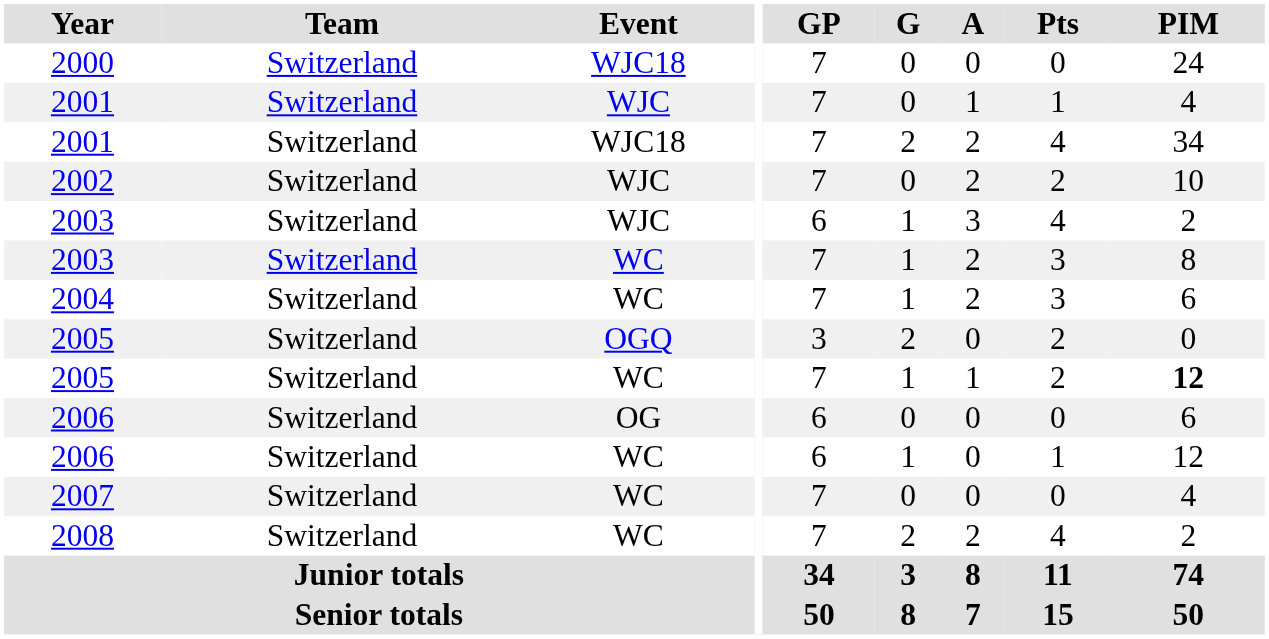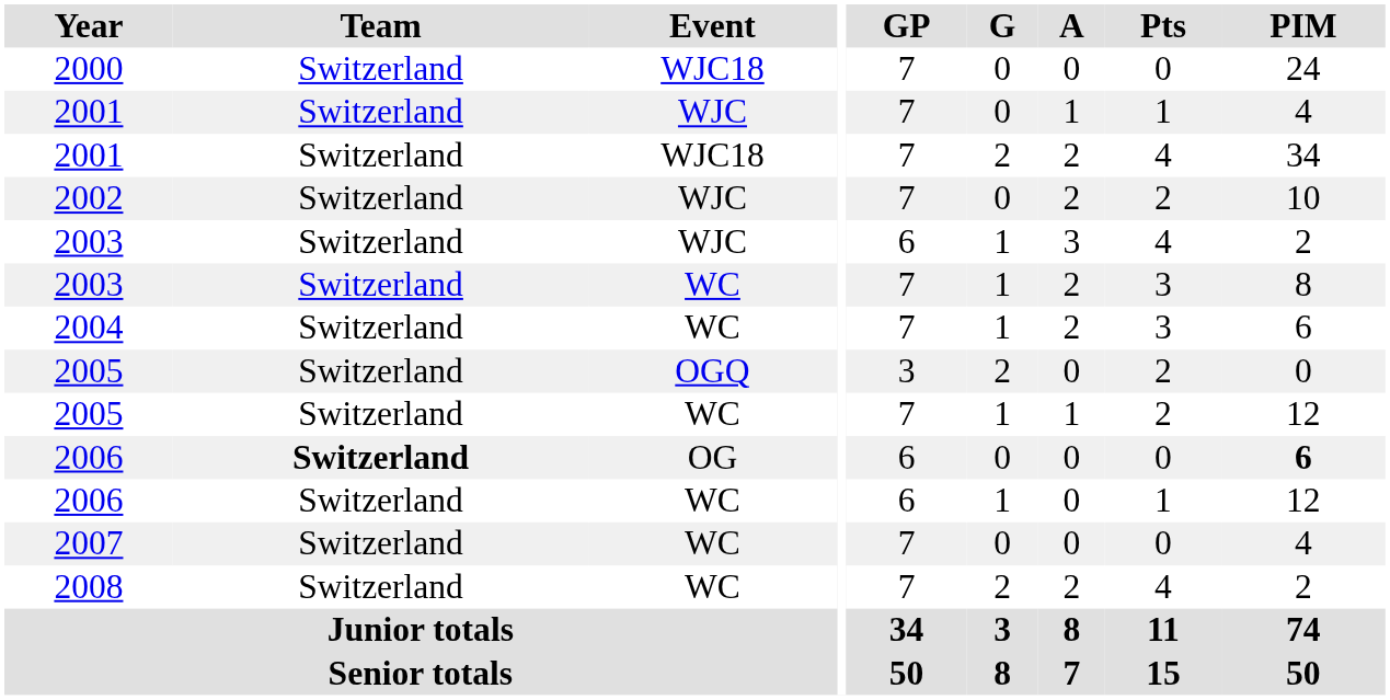2005 / WC | PIM: bold -> normal
2006 / OG | Team: normal -> bold
2006 / OG | PIM: normal -> bold
